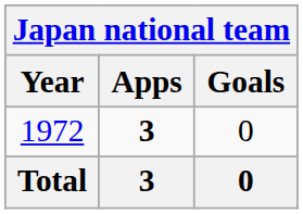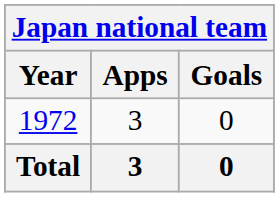1972 | Apps: bold -> normal
